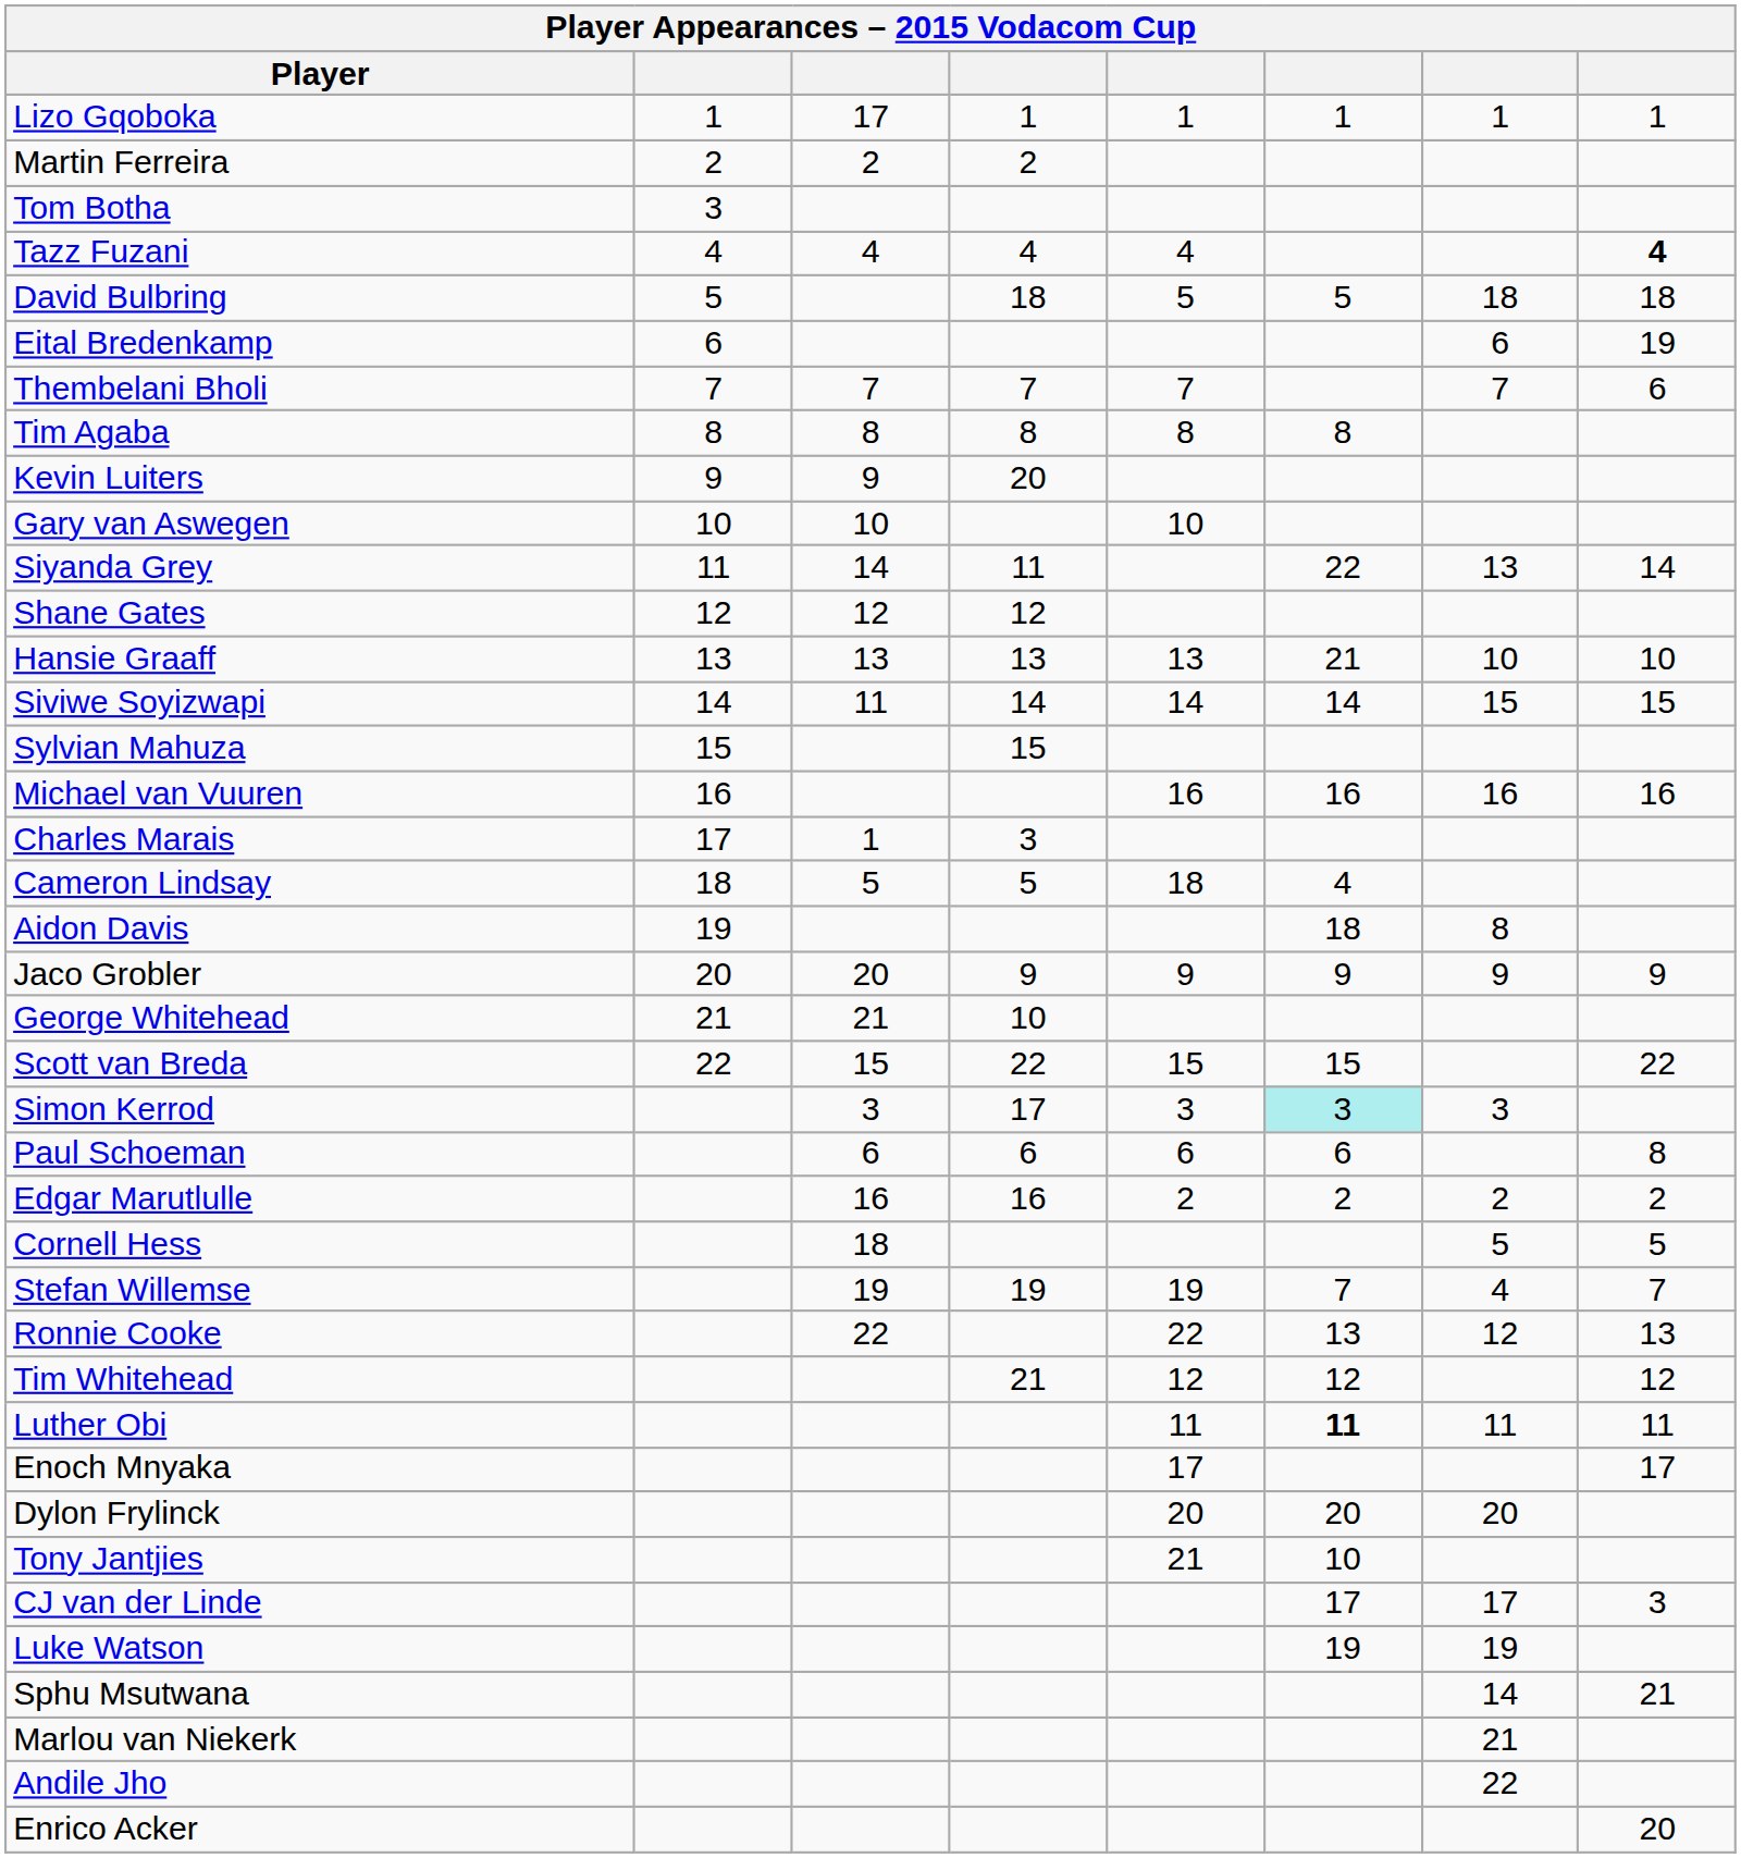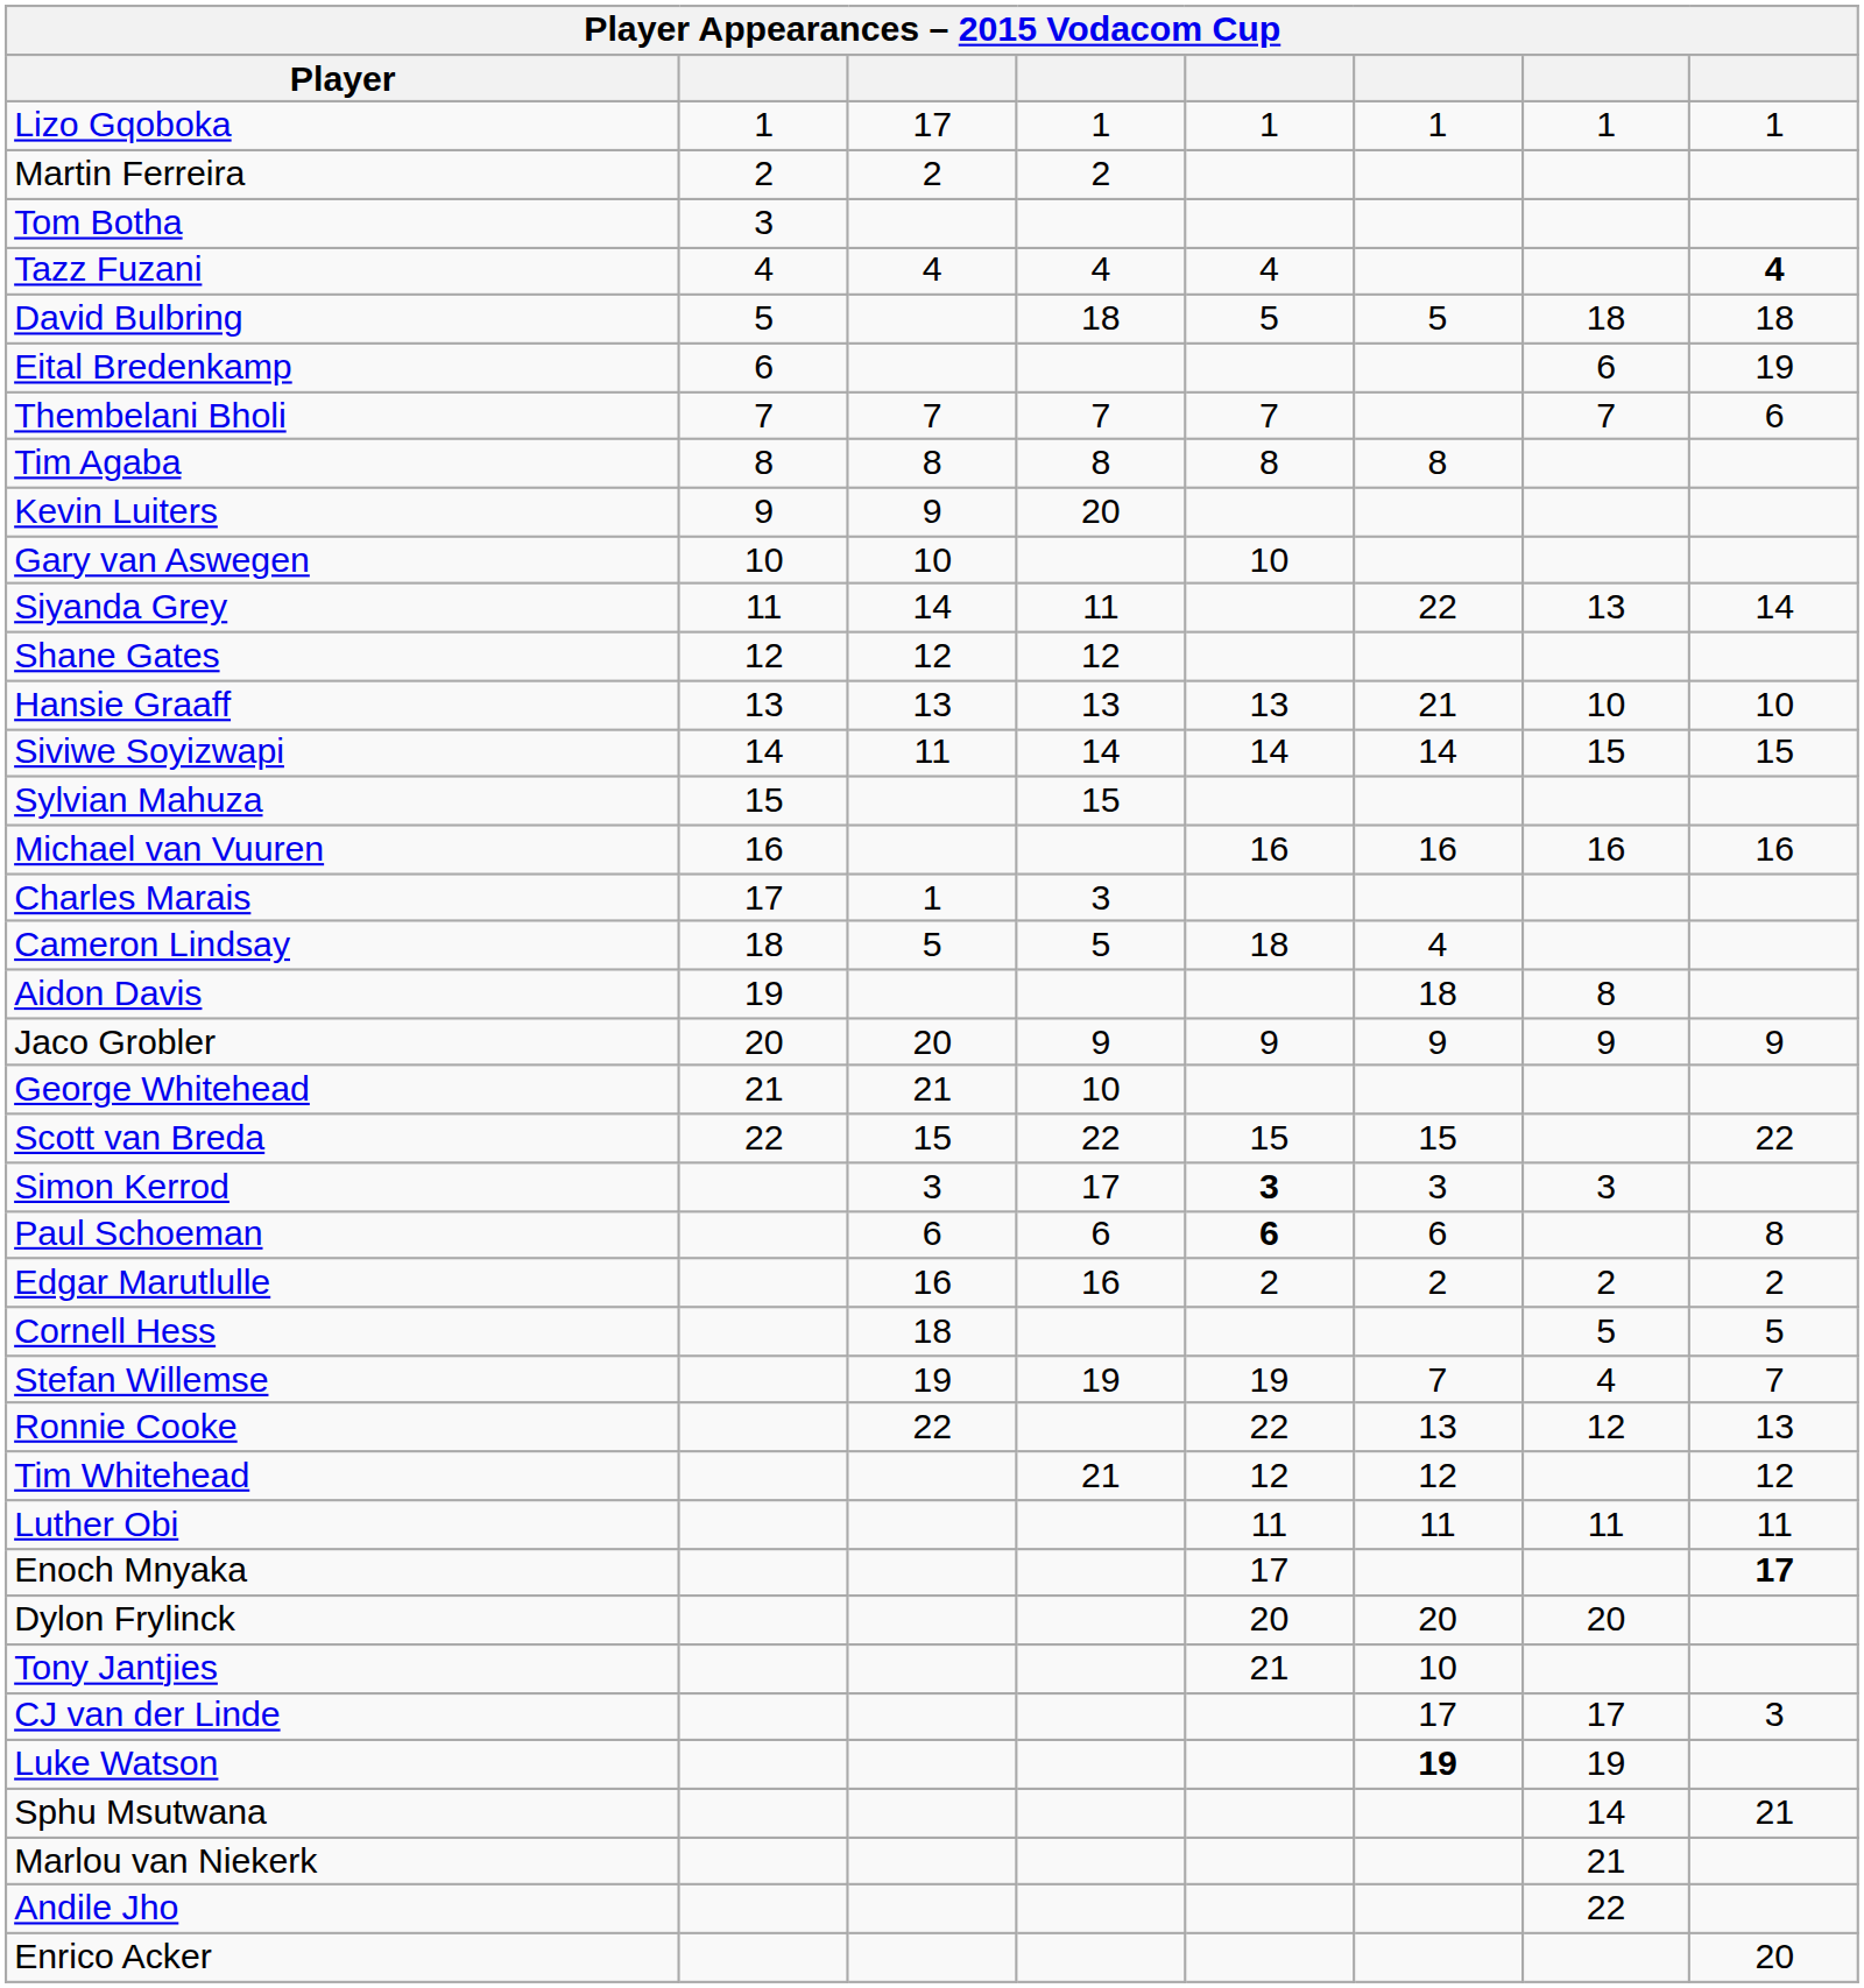Simon Kerrod | column 5: normal -> bold
Simon Kerrod | column 6: paleturquoise background -> no background
Paul Schoeman | column 5: normal -> bold
Luther Obi | column 6: bold -> normal
Enoch Mnyaka | column 8: normal -> bold
Luke Watson | column 6: normal -> bold
